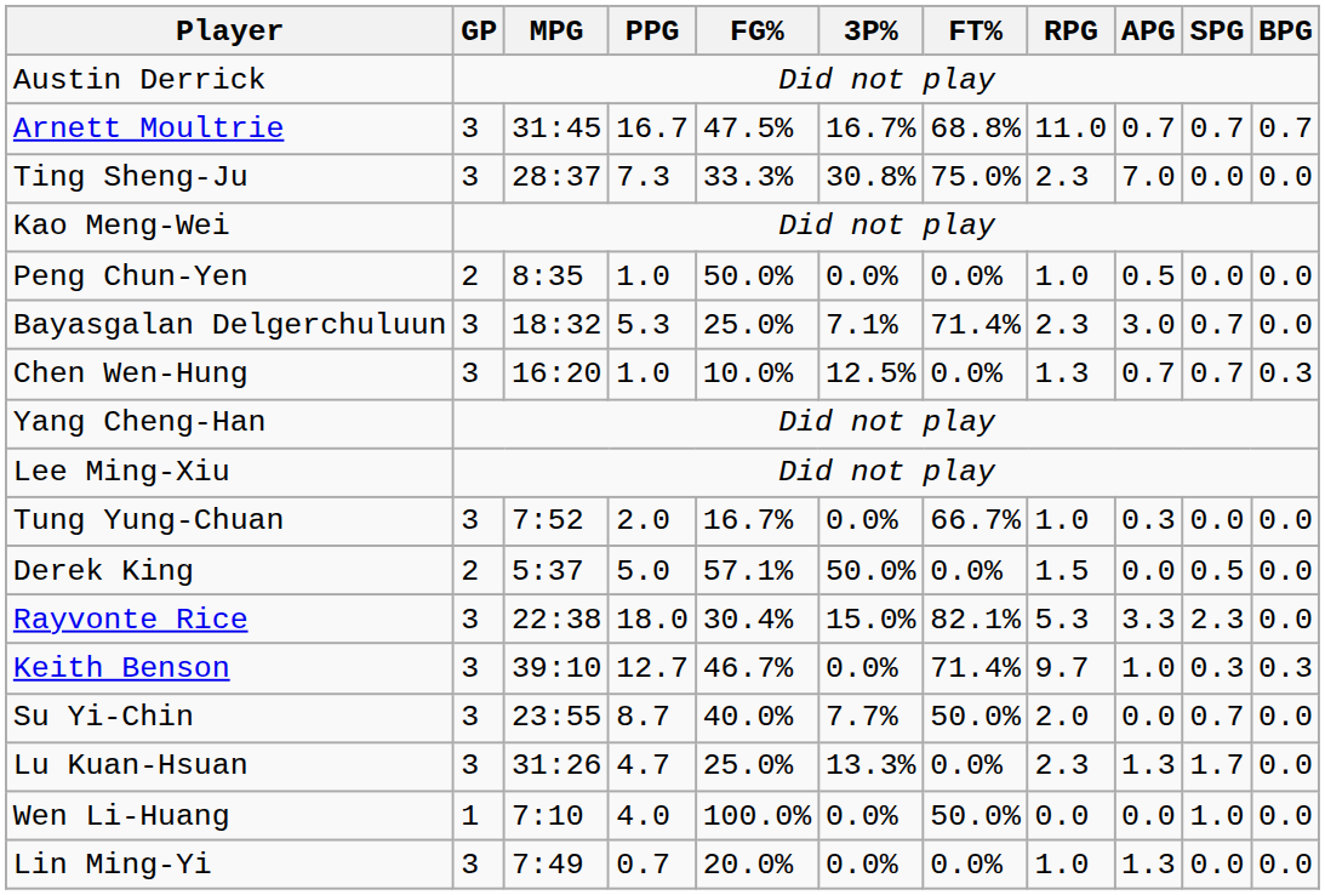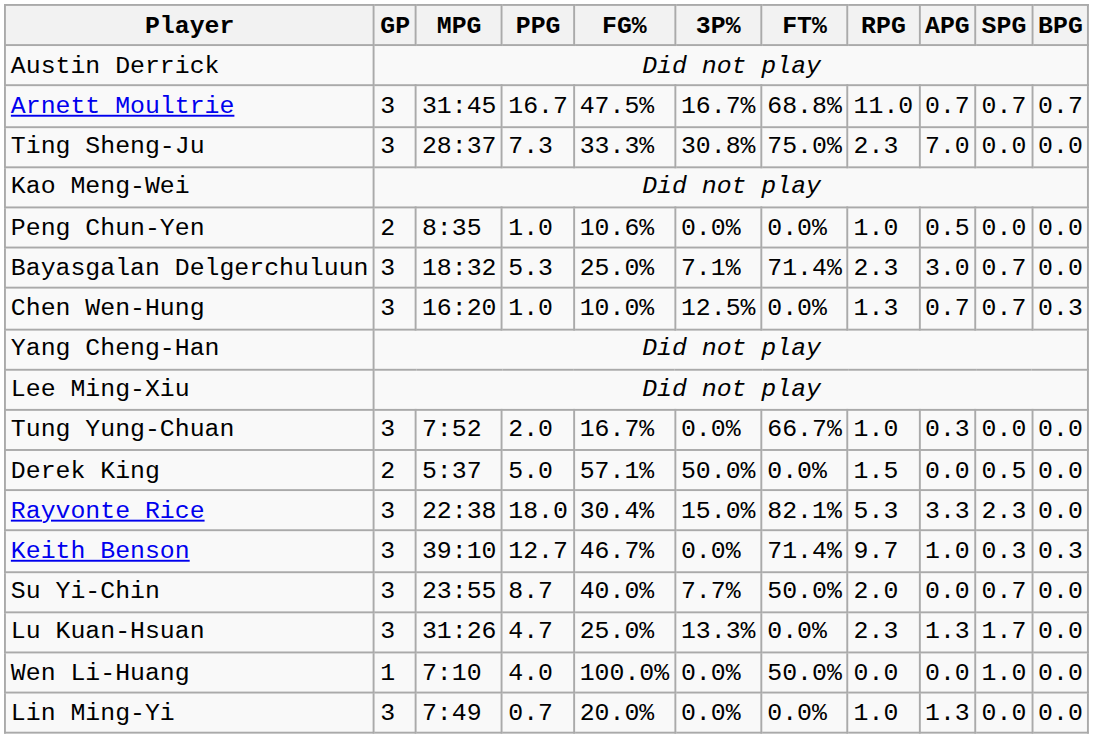Peng Chun-Yen | FG%: 50.0% -> 10.6%
